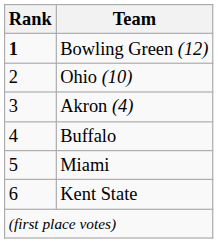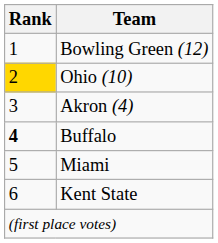Bowling Green (12) | Rank: bold -> normal
Ohio (10) | Rank: no background -> gold background
Buffalo | Rank: normal -> bold
